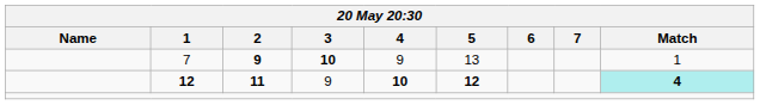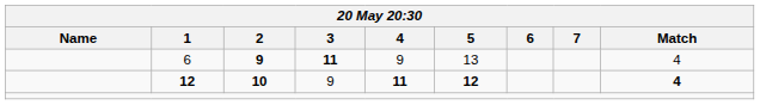row 3 | 1: 7 -> 6
row 3 | 3: 10 -> 11
row 3 | Match: 1 -> 4
row 4 | 2: 11 -> 10
row 4 | 4: 10 -> 11
row 4 | Match: paleturquoise background -> no background
